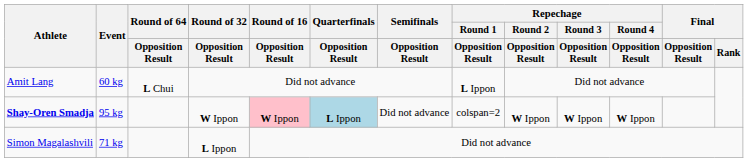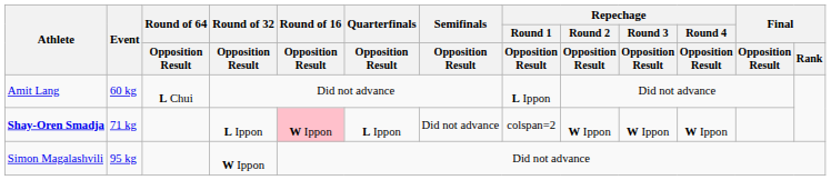Shay-Oren Smadja | Event: 95 kg -> 71 kg
Shay-Oren Smadja | Round of 32 / Opposition Result: W Ippon -> L Ippon
Shay-Oren Smadja | Quarterfinals / Opposition Result: lightblue background -> no background
Simon Magalashvili | Event: 71 kg -> 95 kg
Simon Magalashvili | Round of 32 / Opposition Result: L Ippon -> W Ippon
